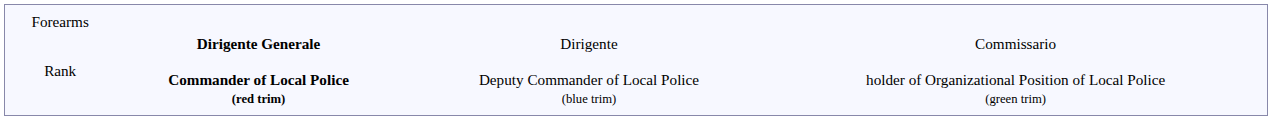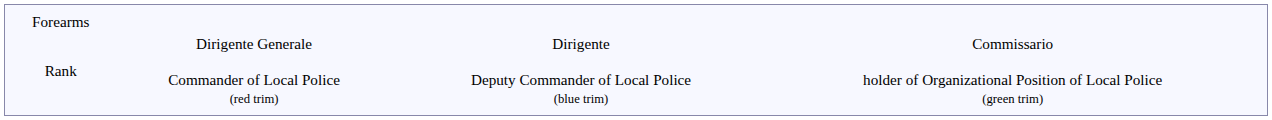Rank | column 2: bold -> normal
